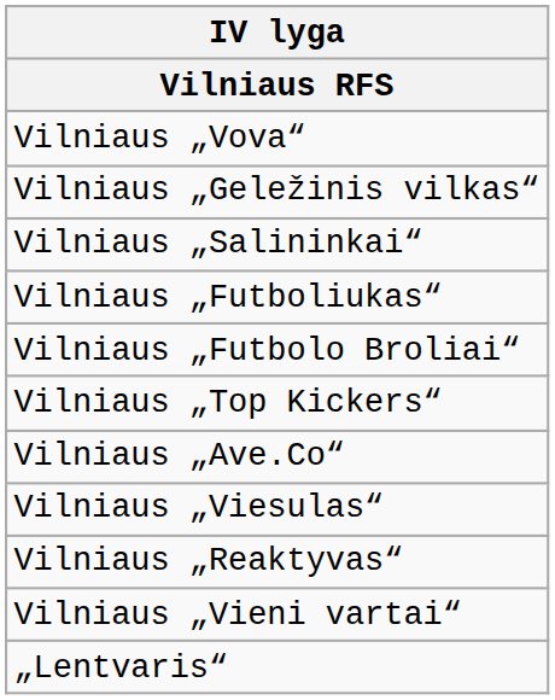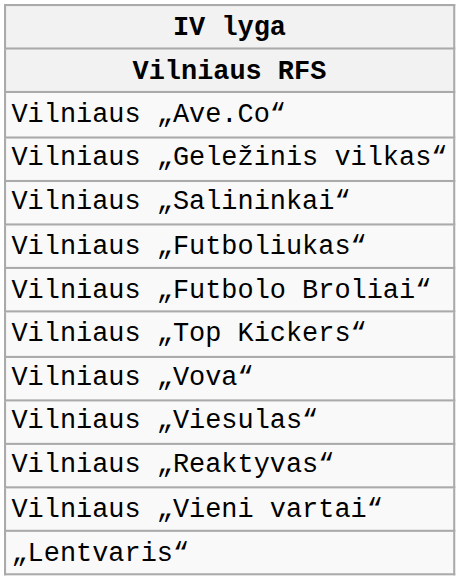row 3 | column 1: Vilniaus „Vova“ -> Vilniaus „Ave.Co“
row 9 | column 1: Vilniaus „Ave.Co“ -> Vilniaus „Vova“
